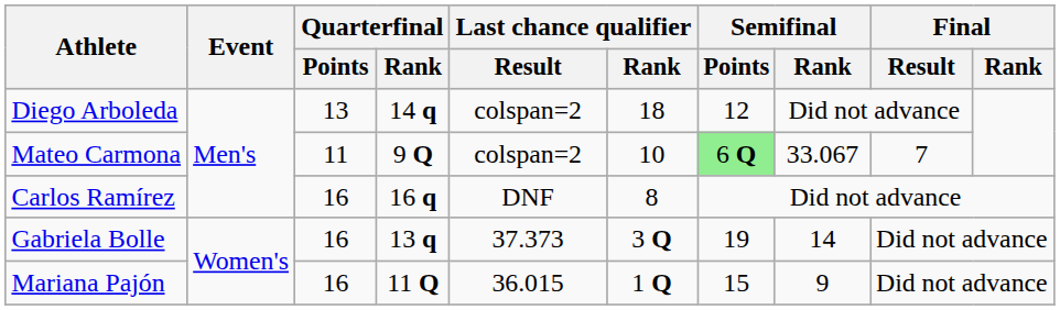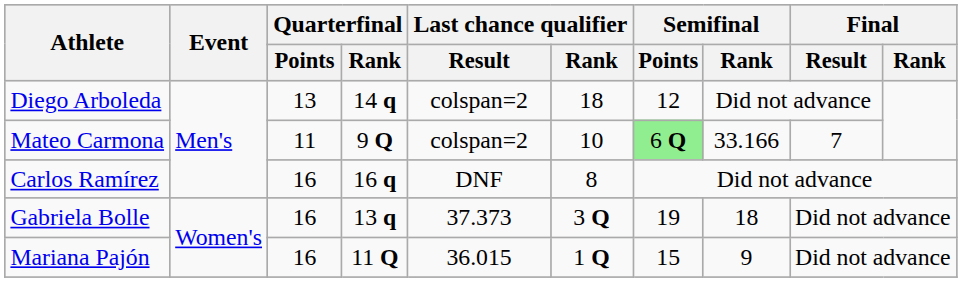Mateo Carmona | Semifinal / Rank: 33.067 -> 33.166
Gabriela Bolle | Semifinal / Rank: 14 -> 18
